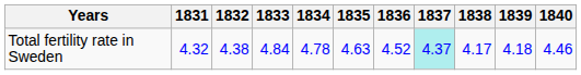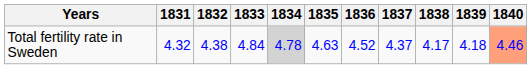row 2 | 1834: no background -> lightgrey background
row 2 | 1837: paleturquoise background -> no background
row 2 | 1840: no background -> lightsalmon background
